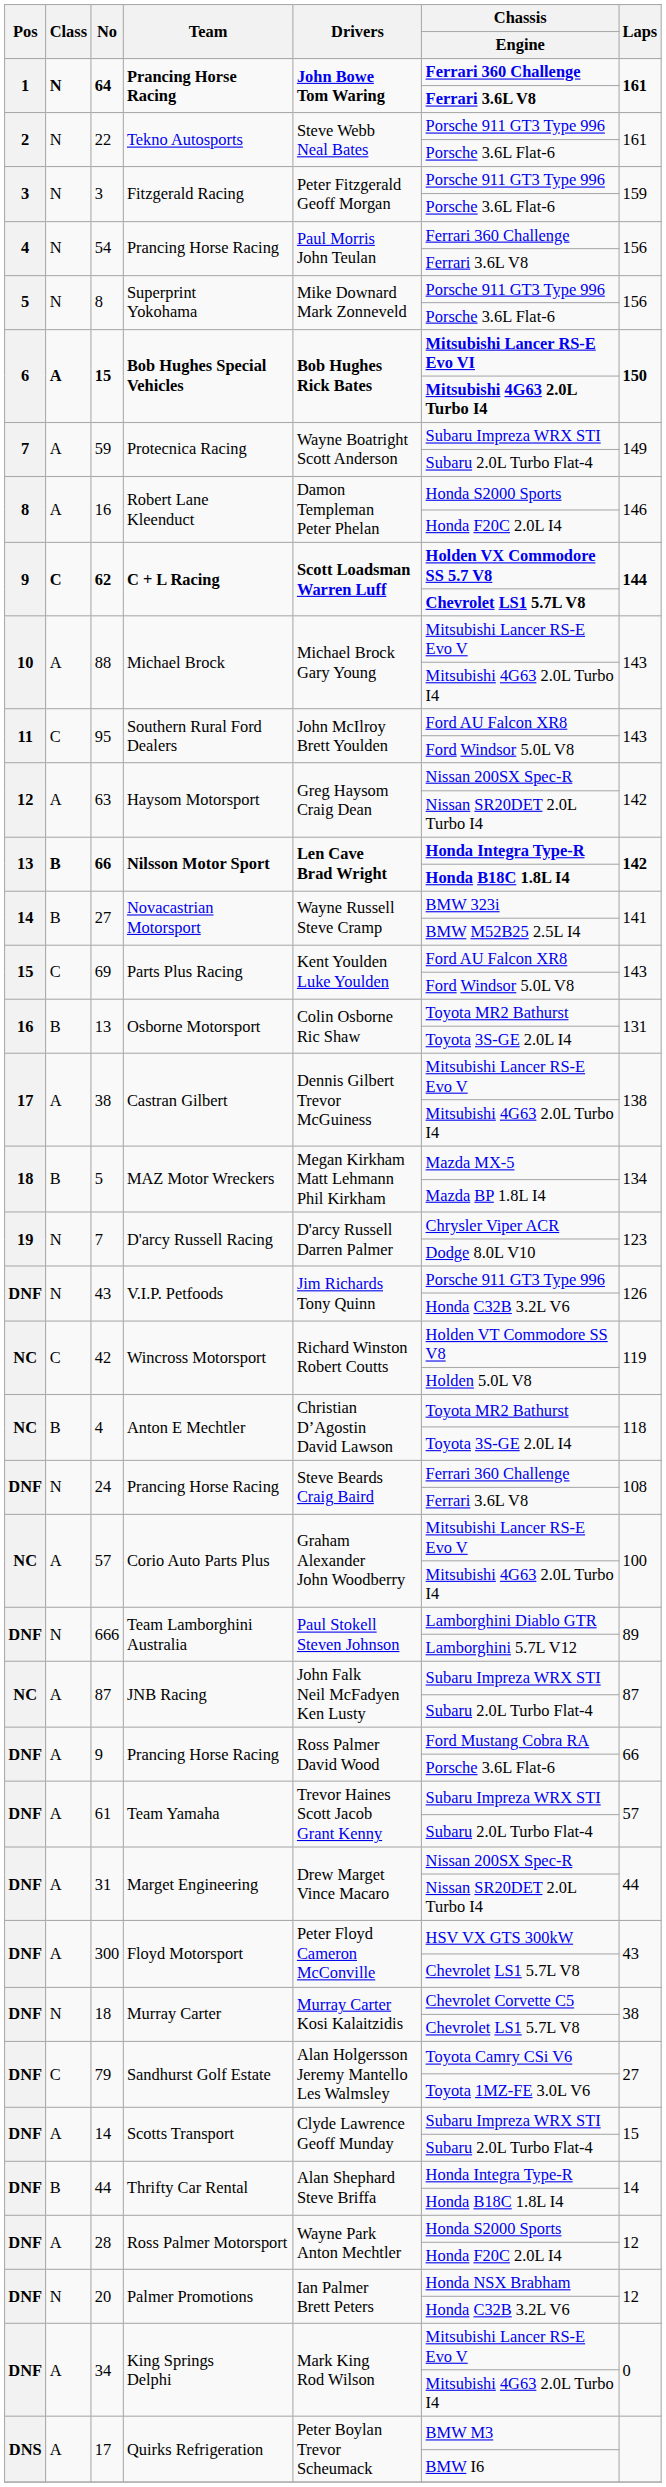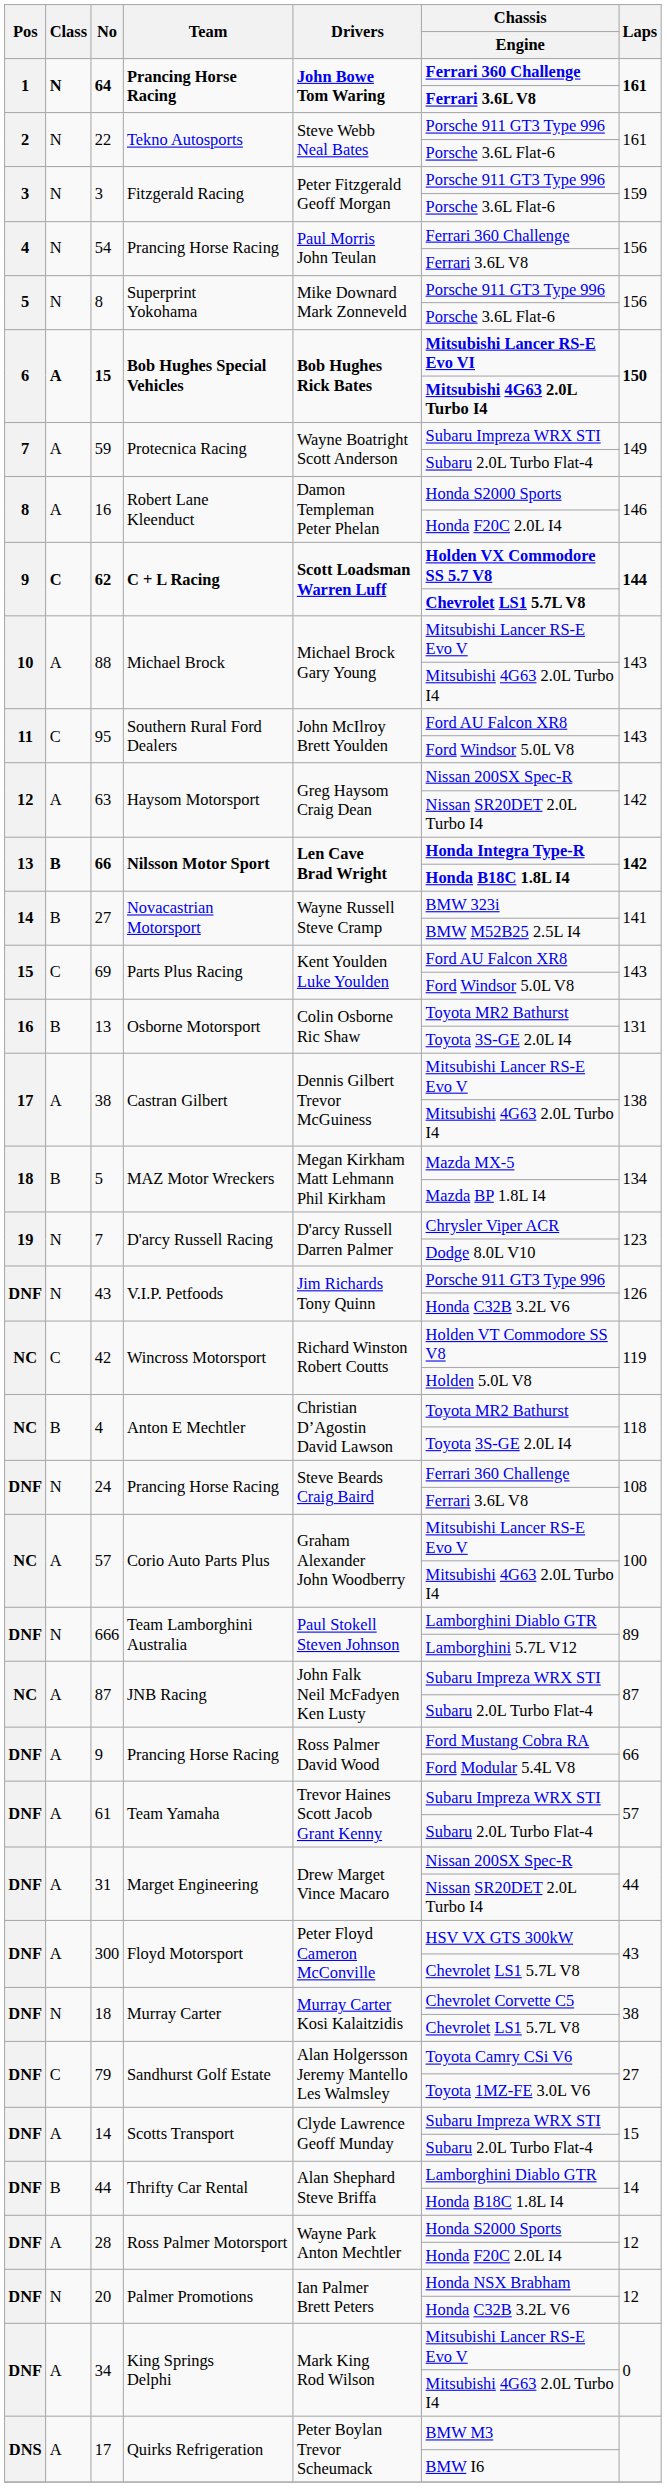row 56 | Chassis / Engine: Porsche 3.6L Flat-6 -> Ford Modular 5.4L V8
row 69 | Chassis / Engine: Honda Integra Type-R -> Lamborghini Diablo GTR
